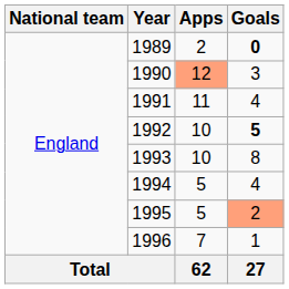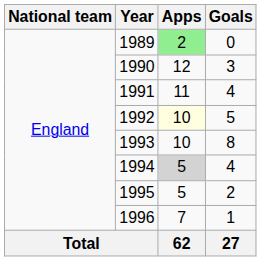1989 | Apps: no background -> lightgreen background
1989 | Goals: bold -> normal
1990 | Apps: lightsalmon background -> no background
1992 | Apps: no background -> lightyellow background
1992 | Goals: bold -> normal
1994 | Apps: no background -> lightgrey background
1995 | Goals: lightsalmon background -> no background
